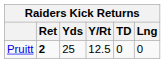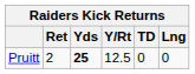Pruitt | Ret: bold -> normal
Pruitt | Yds: normal -> bold
